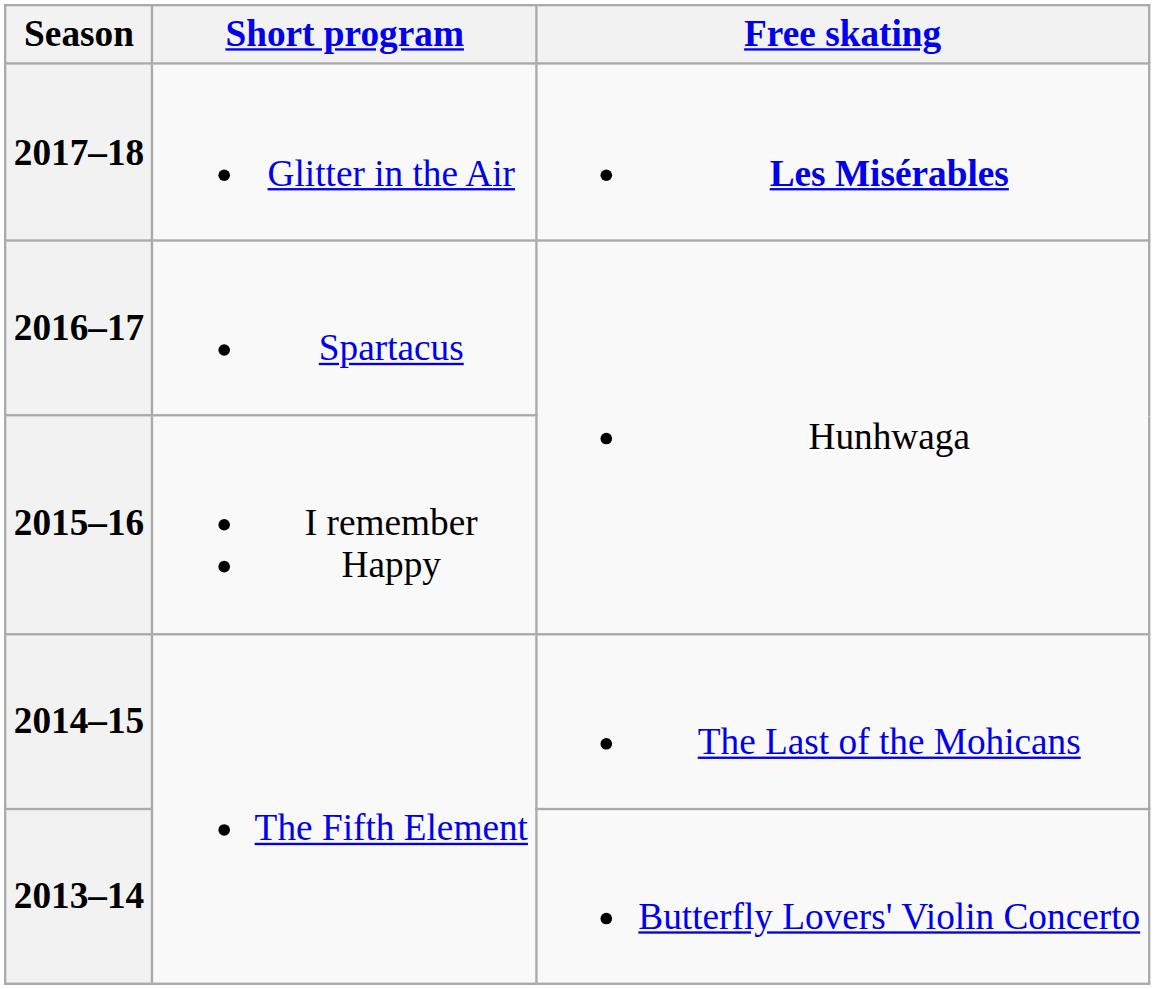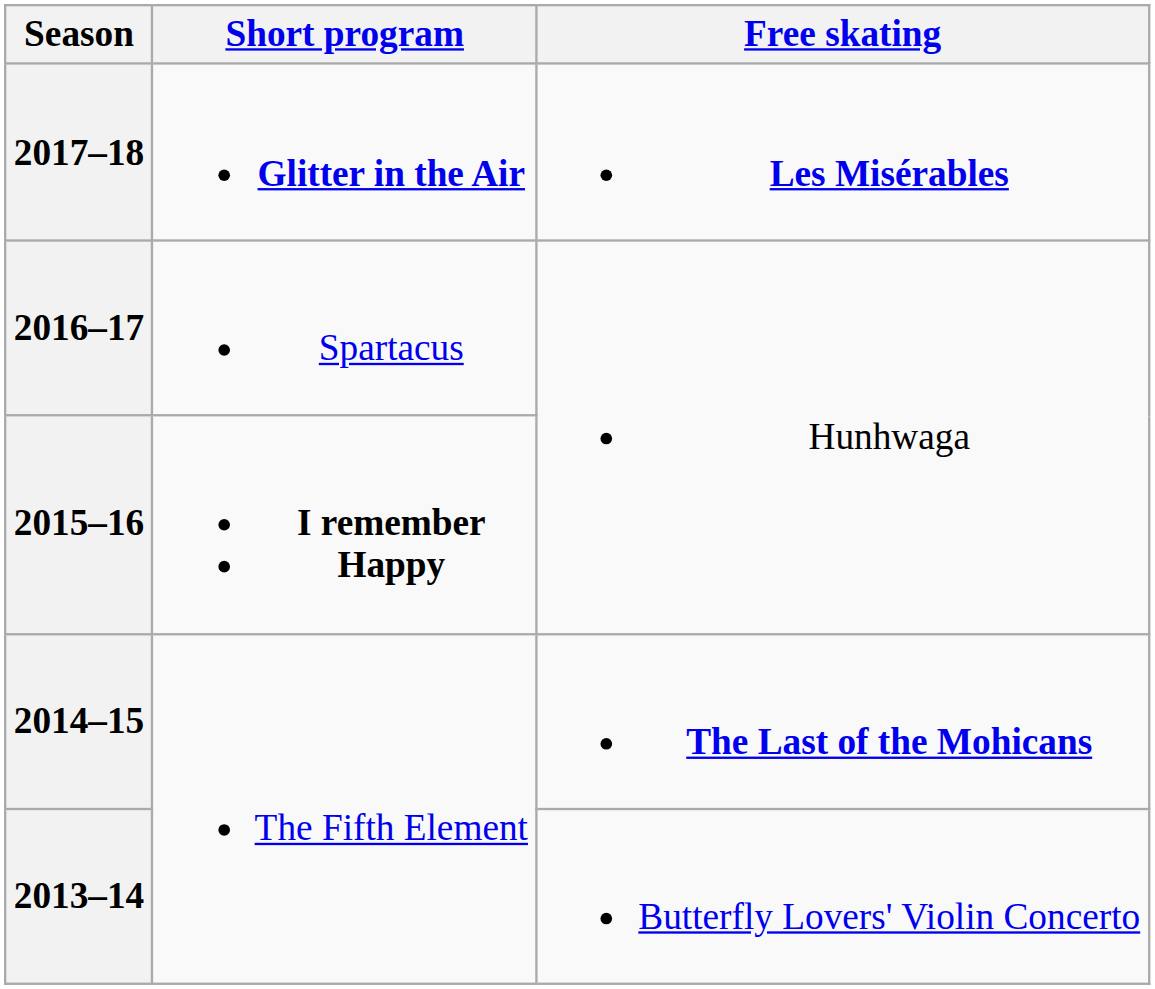2017–18 | Short program: normal -> bold
2015–16 | Short program: normal -> bold
2014–15 | Free skating: normal -> bold
